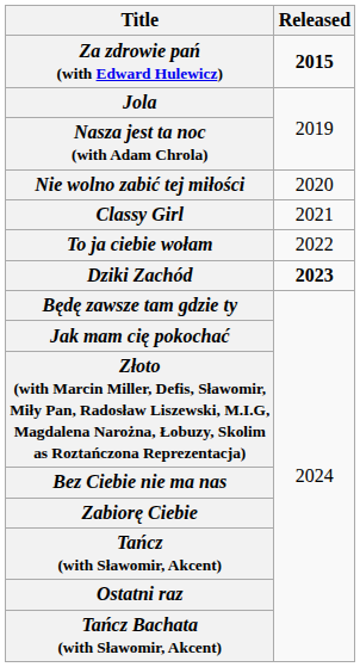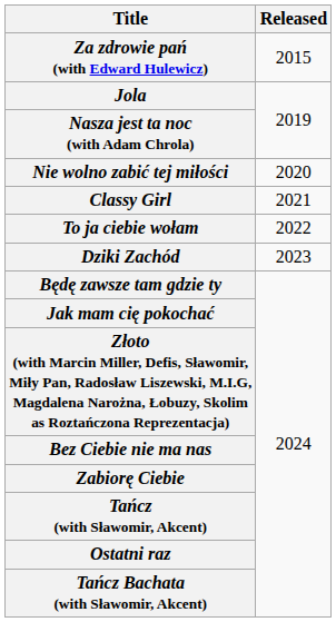Za zdrowie pań (with Edward Hulewicz) | Released: bold -> normal
Dziki Zachód | Released: bold -> normal
